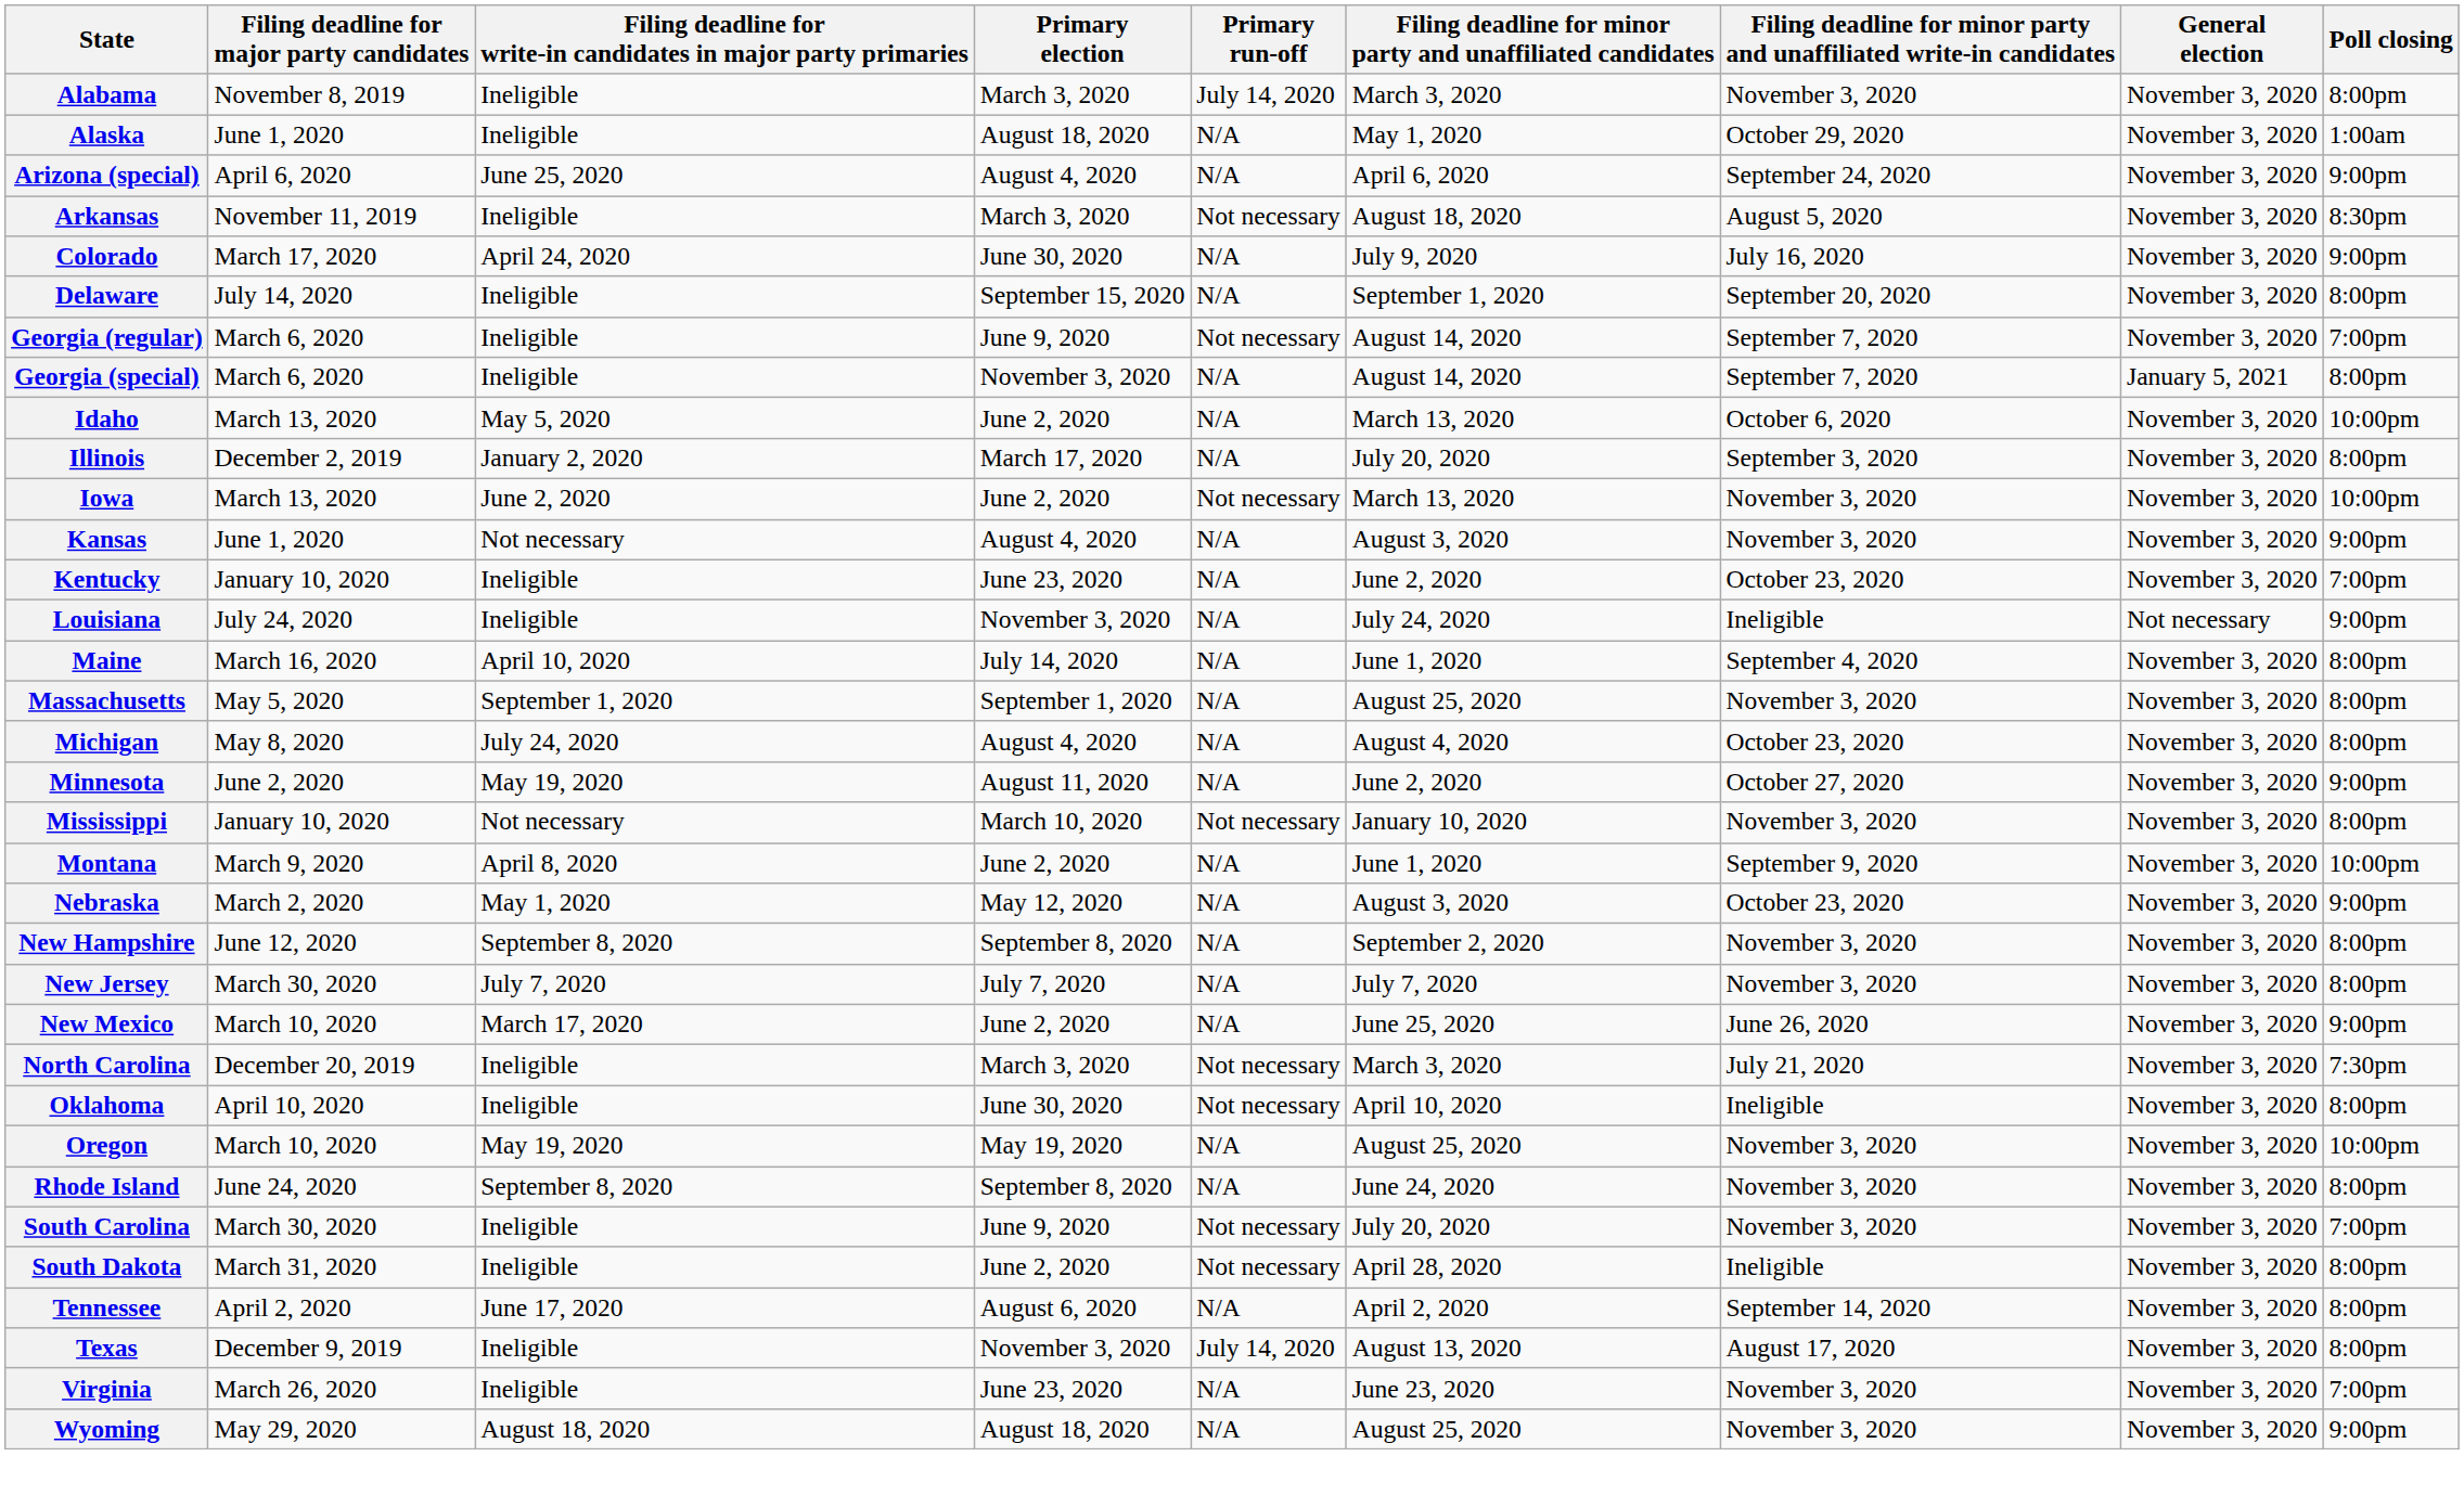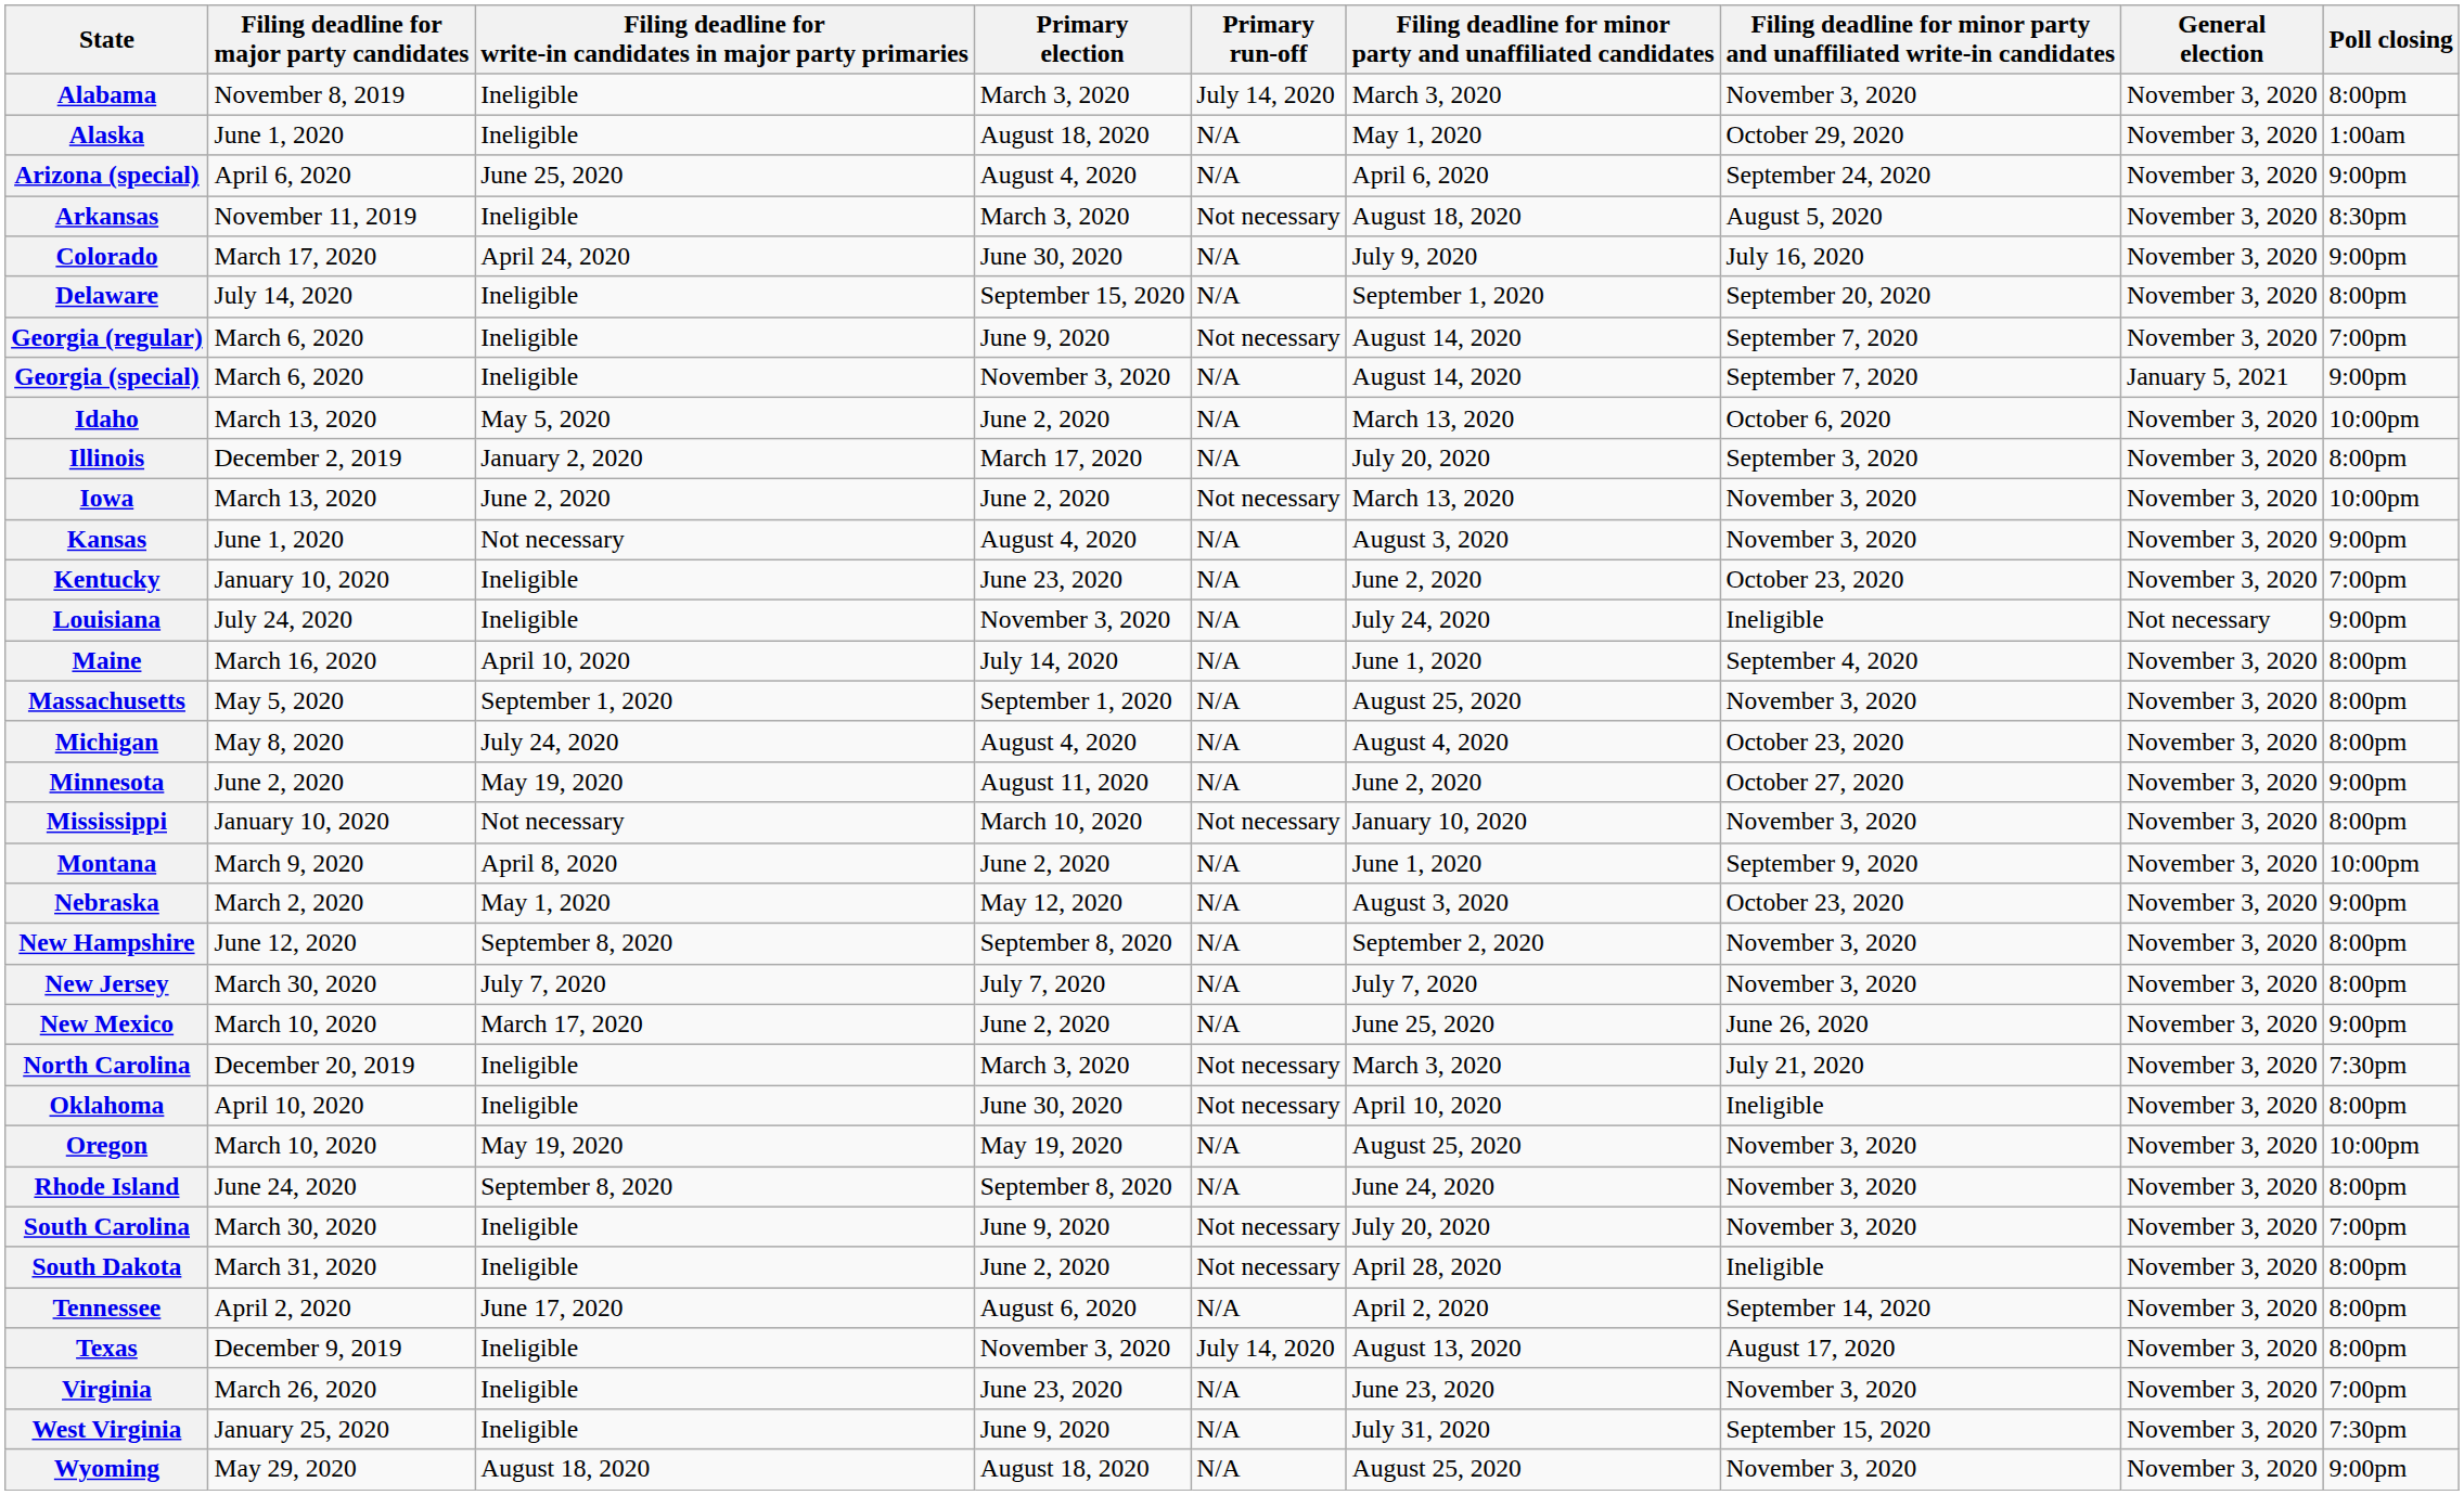Georgia (special) | Poll closing: 8:00pm -> 9:00pm
+ row: West Virginia | January 25, 2020 | Ineligible | June 9, 2020 | N/A | July 31, 2020 | September 15, 2020 | November 3, 2020 | 7:30pm
